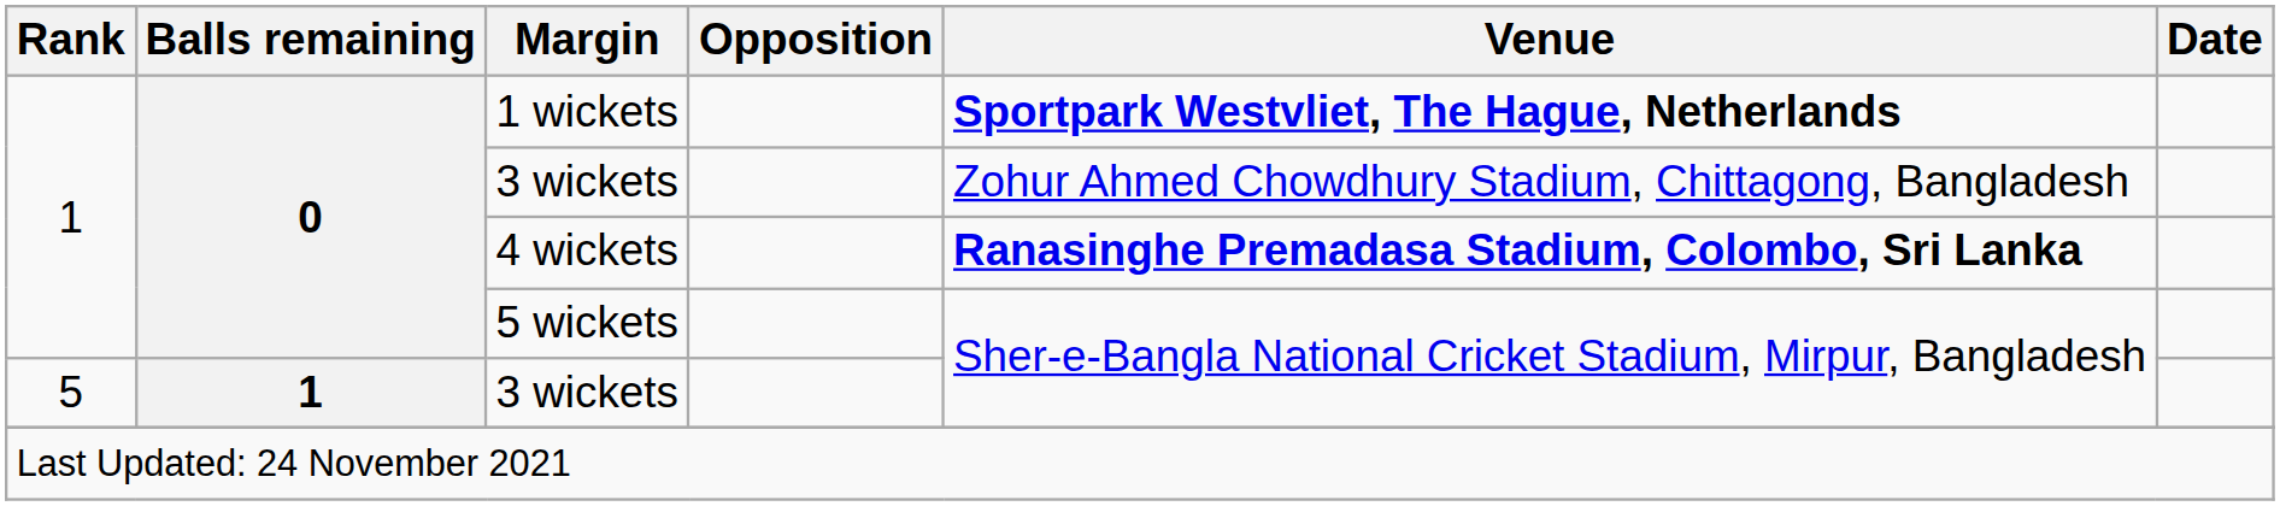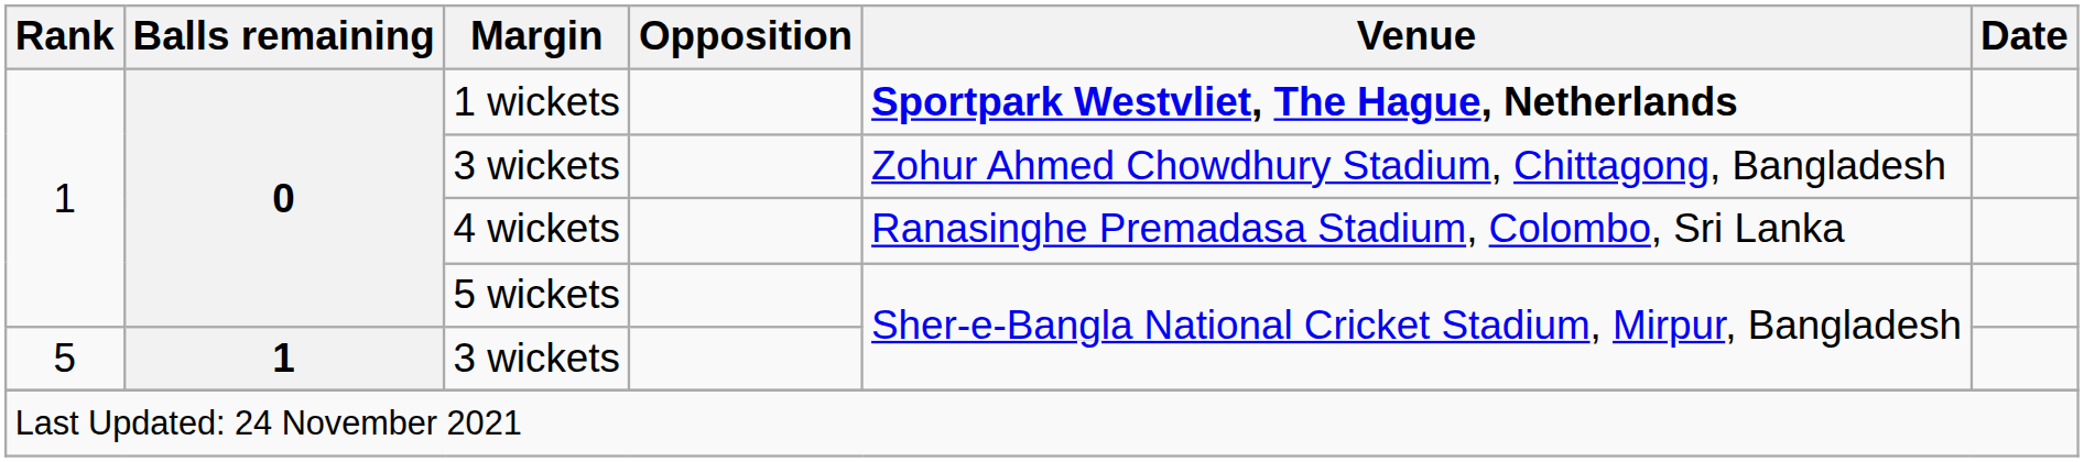4 wickets | Venue: bold -> normal
